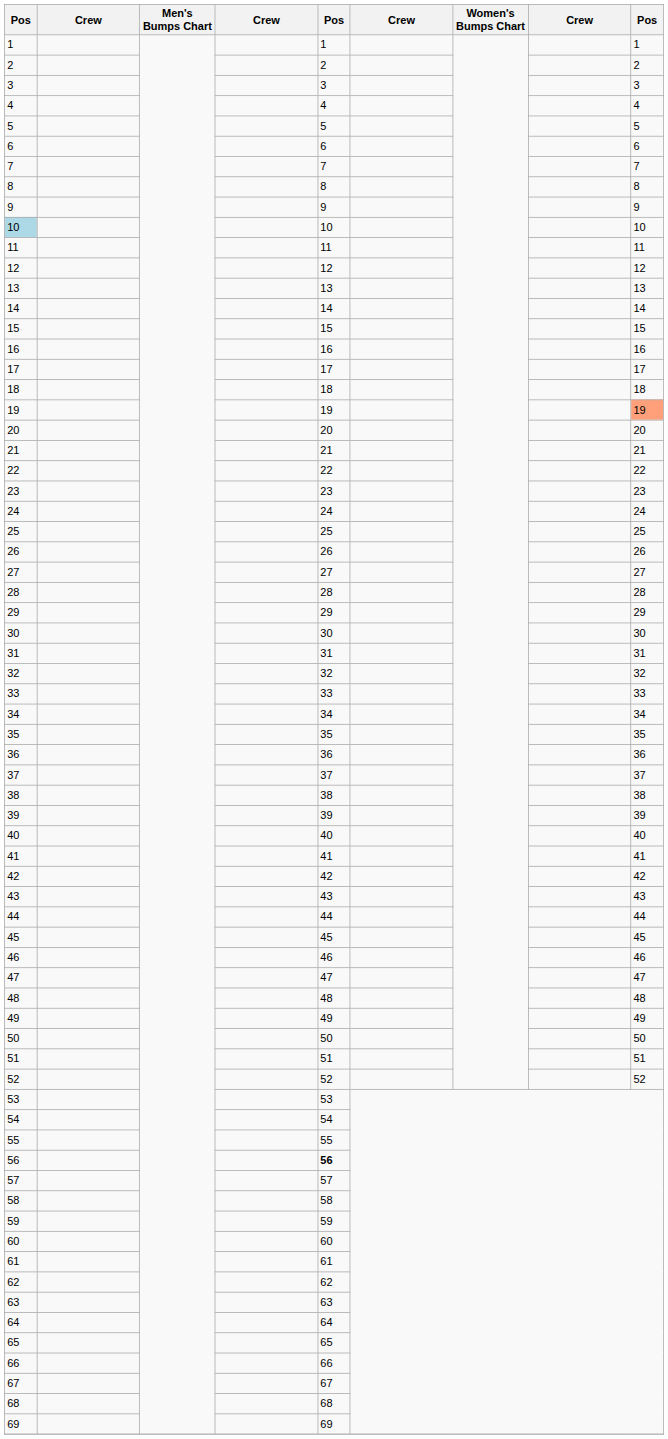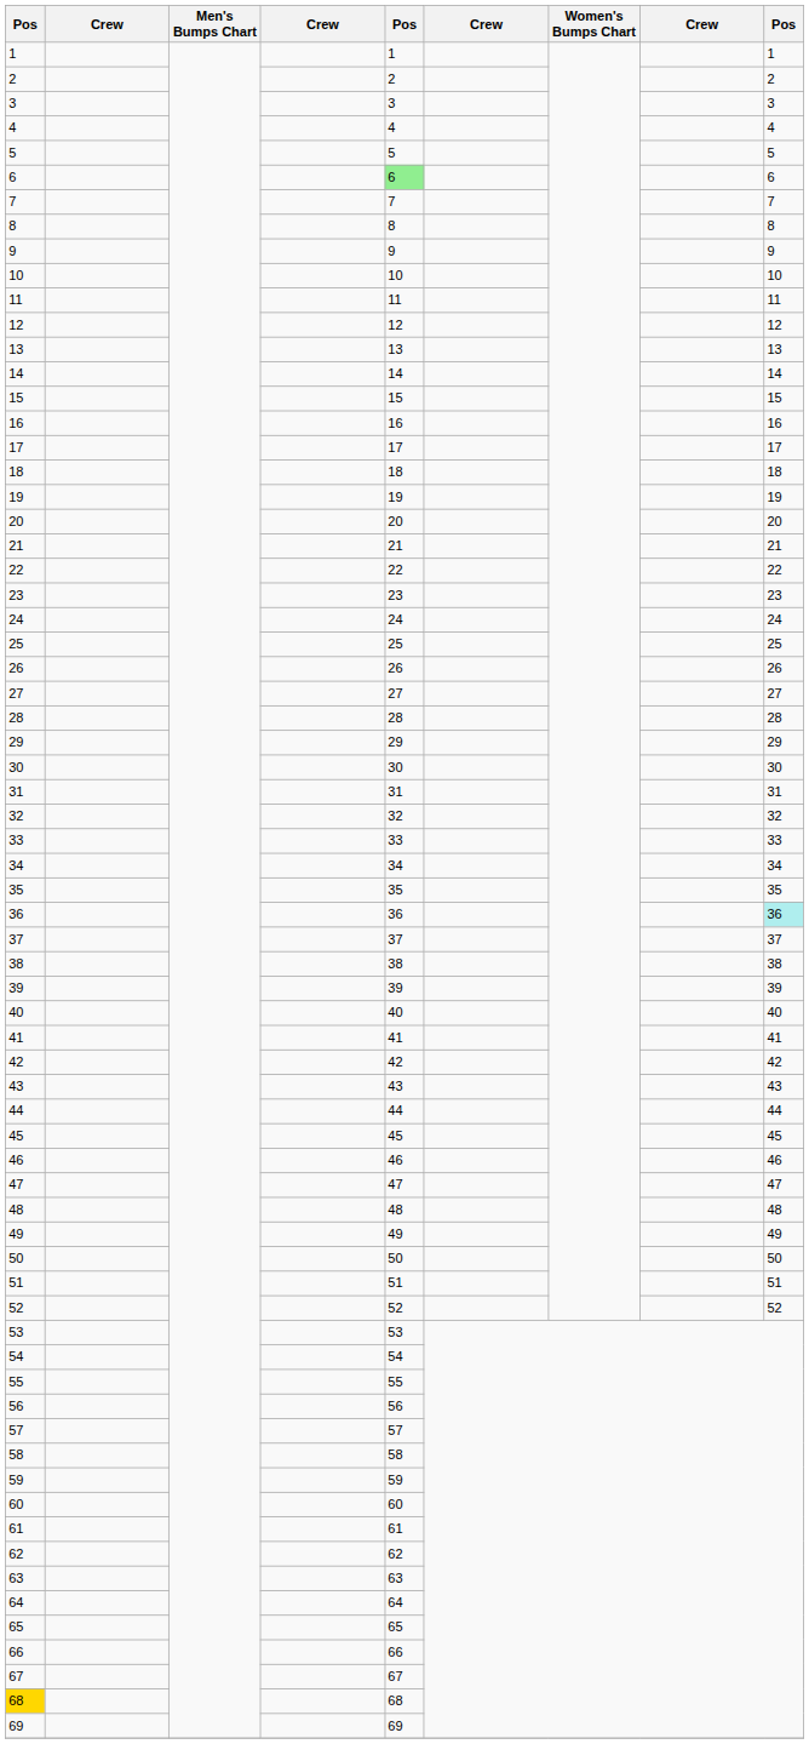row 7 | column 5: no background -> lightgreen background
row 11 | column 1: lightblue background -> no background
row 20 | column 9: lightsalmon background -> no background
row 37 | column 9: no background -> paleturquoise background
row 57 | column 5: bold -> normal
row 69 | column 1: no background -> gold background
